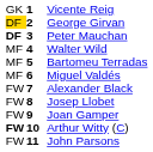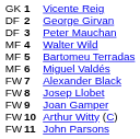George Girvan | column 1: gold background -> no background
Peter Mauchan | column 1: bold -> normal
Arthur Witty (C) | column 1: bold -> normal
